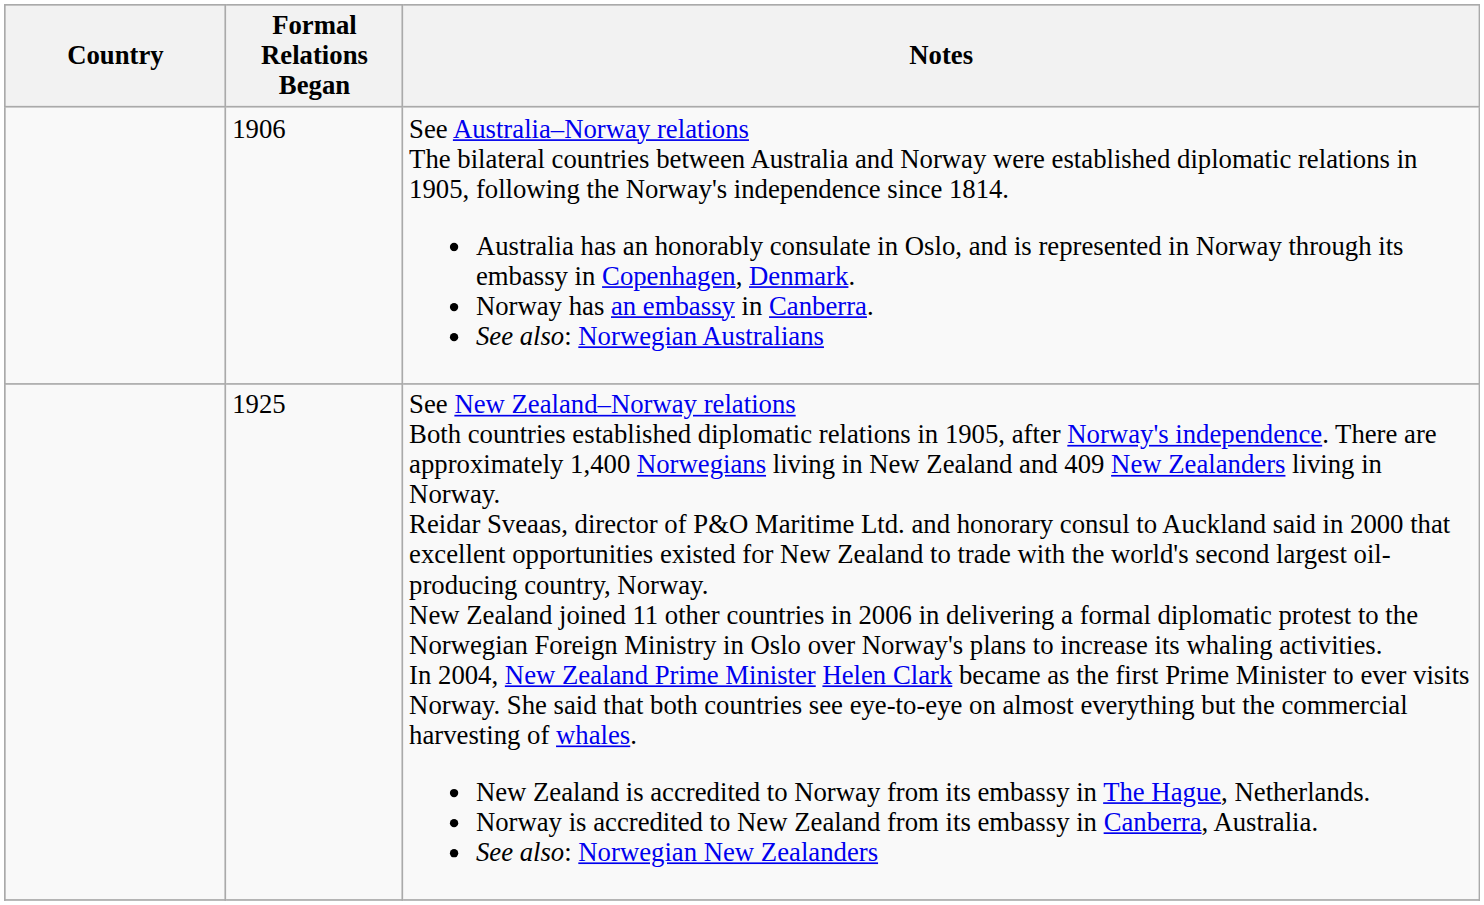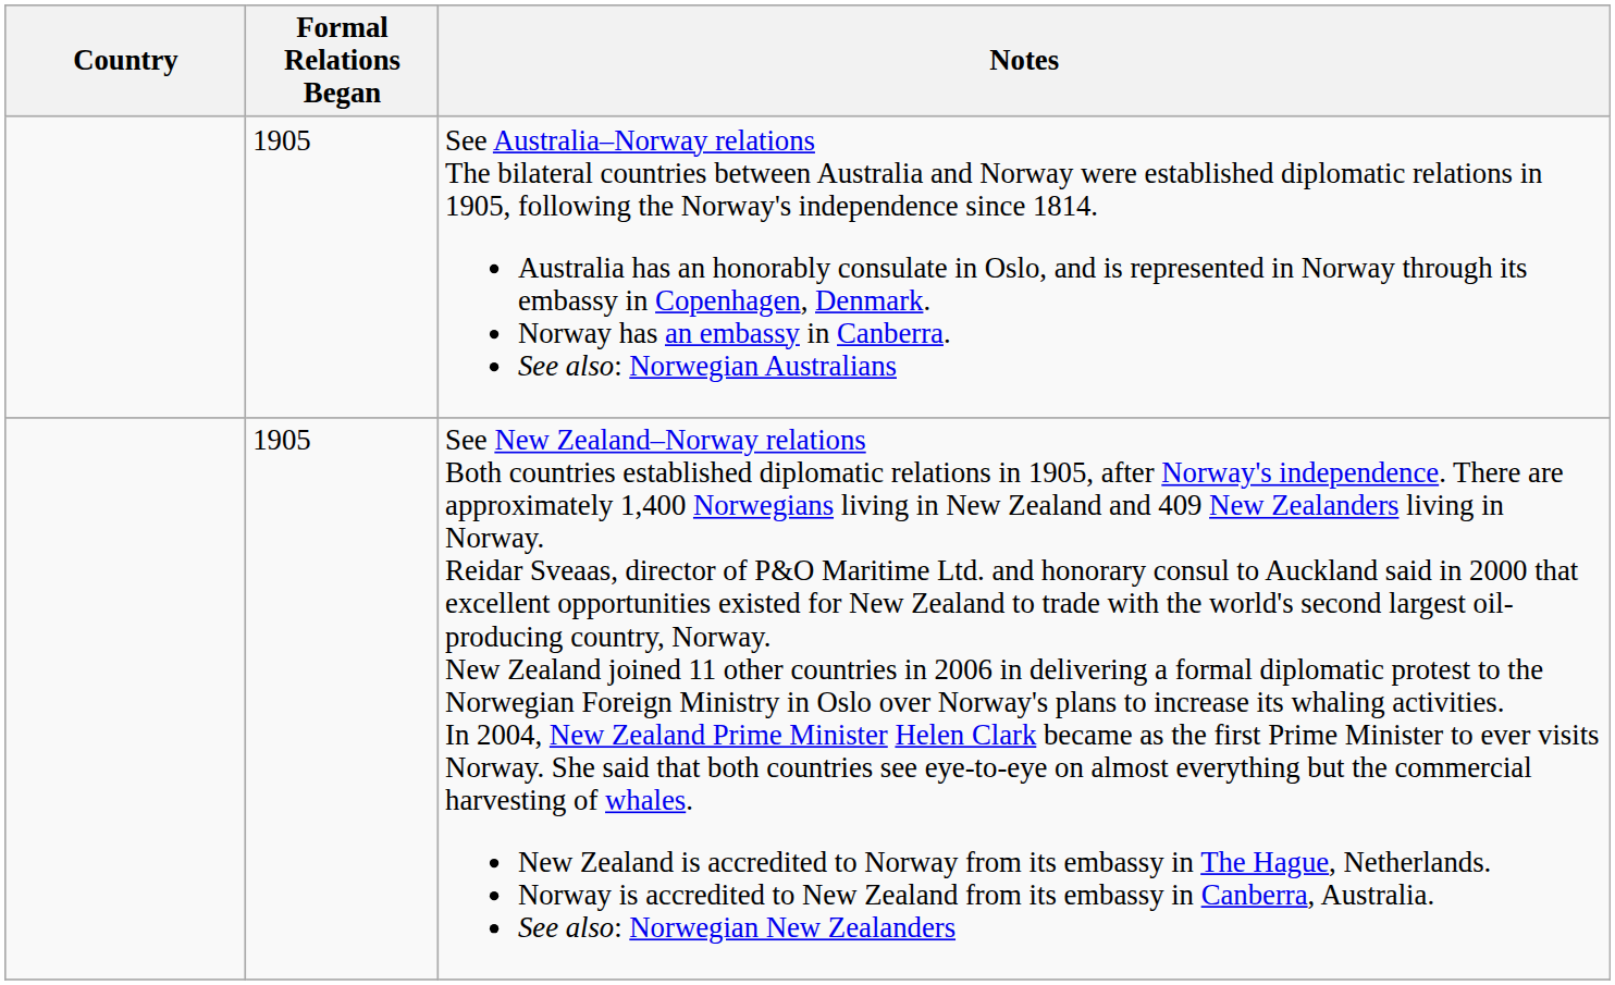row 2 | Formal Relations Began: 1906 -> 1905
row 3 | Formal Relations Began: 1925 -> 1905
